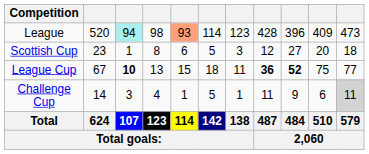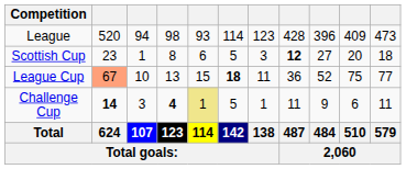League | column 3: paleturquoise background -> no background
League | column 5: lightsalmon background -> no background
Scottish Cup | column 8: normal -> bold
League Cup | column 2: no background -> lightsalmon background
League Cup | column 3: bold -> normal
League Cup | column 6: normal -> bold
League Cup | column 8: bold -> normal
League Cup | column 9: bold -> normal
Challenge Cup | column 2: normal -> bold
Challenge Cup | column 4: normal -> bold
Challenge Cup | column 5: no background -> khaki background
Challenge Cup | column 11: lightgrey background -> no background
